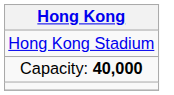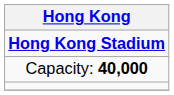row 2 | column 1: normal -> bold
